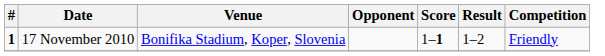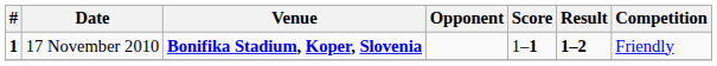17 November 2010 | Venue: normal -> bold
17 November 2010 | Result: normal -> bold
